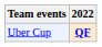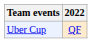Uber Cup | 2022: bold -> normal
